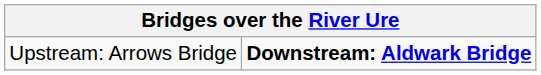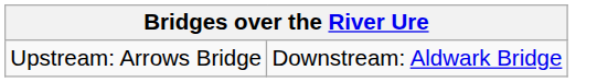Upstream: Arrows Bridge | column 2: bold -> normal
